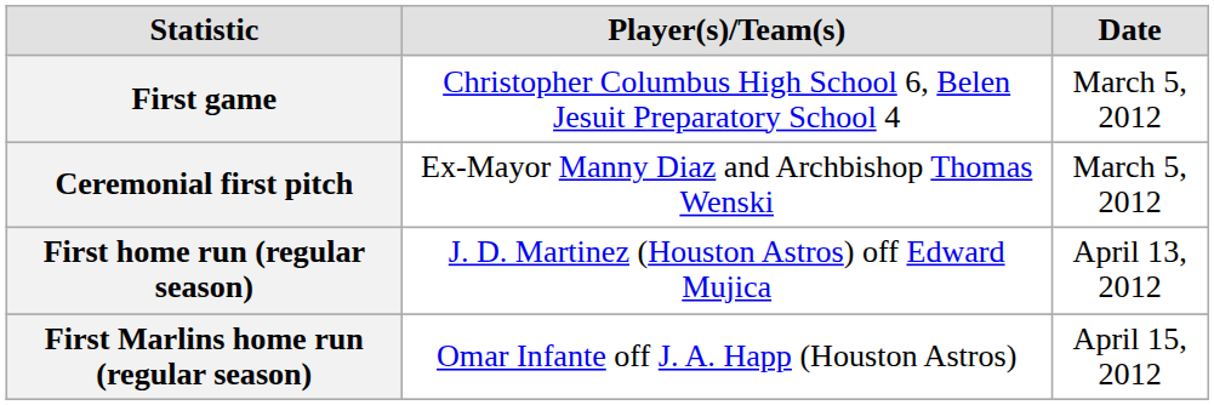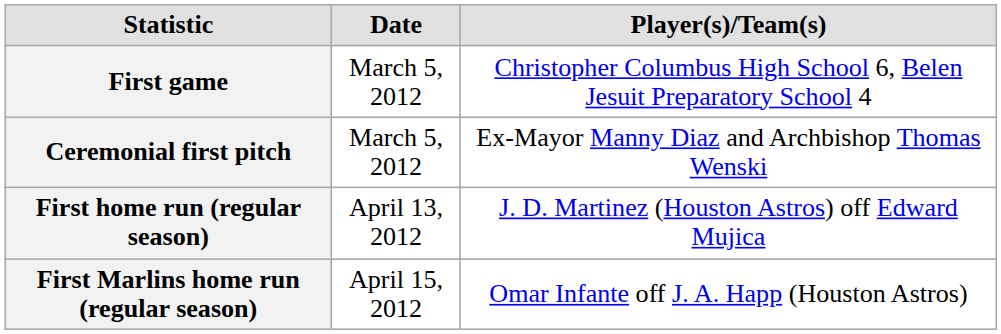columns swapped: Date <-> Player(s)/Team(s)
